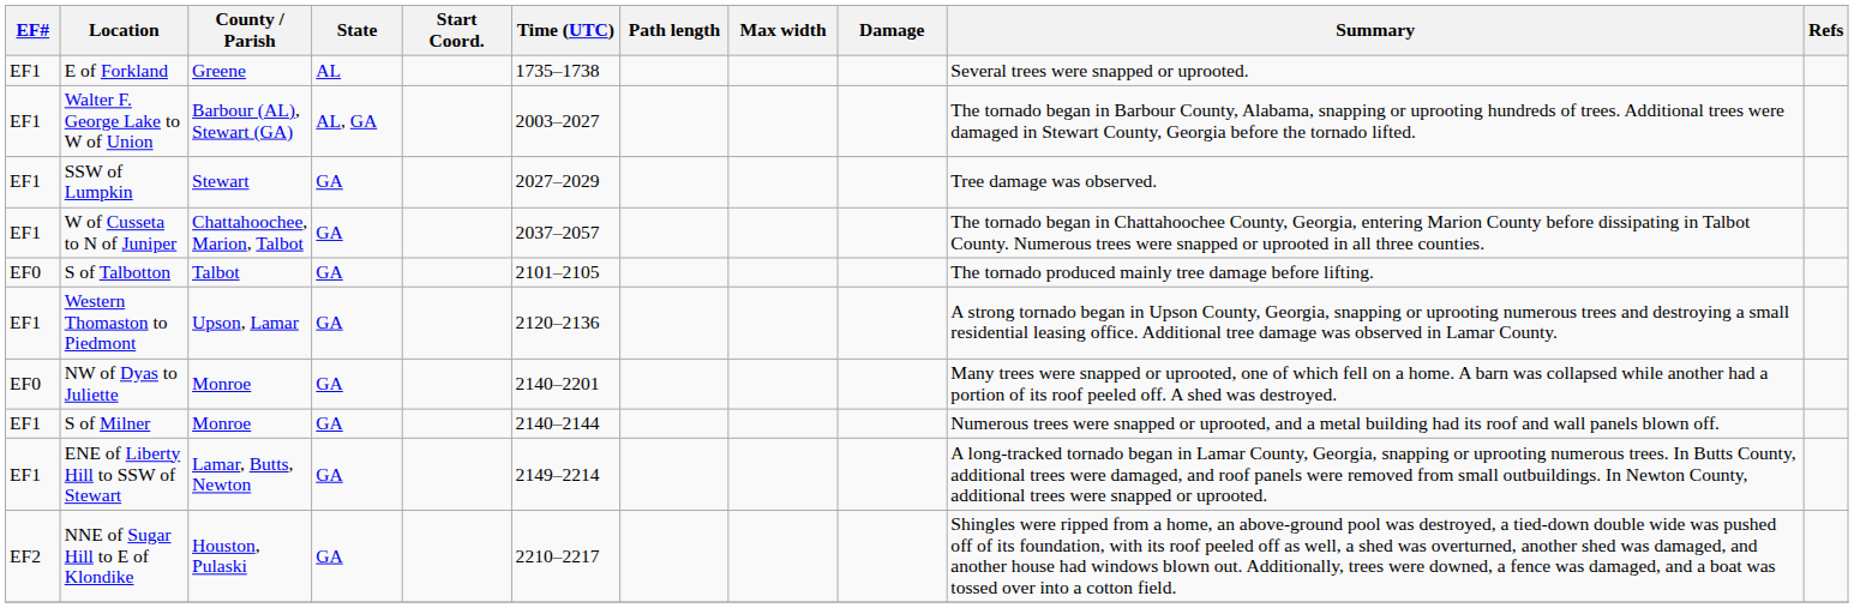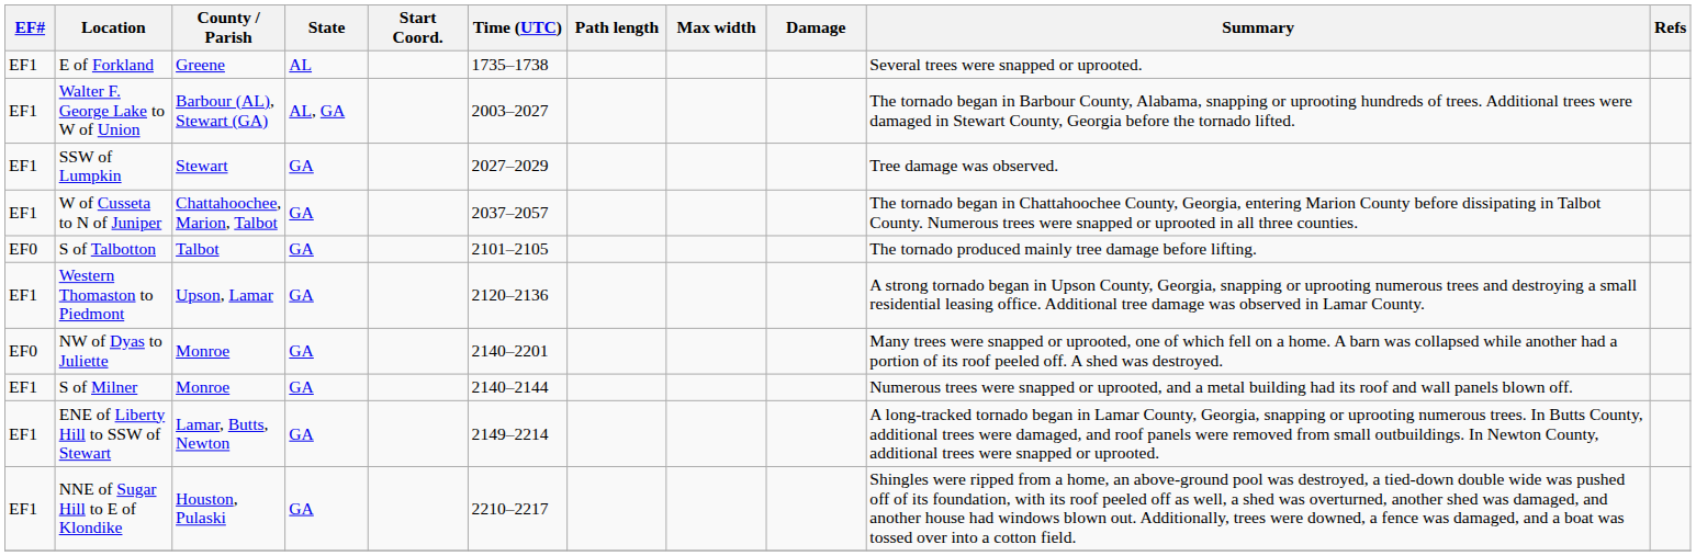NNE of Sugar Hill to E of Klondike | EF#: EF2 -> EF1
